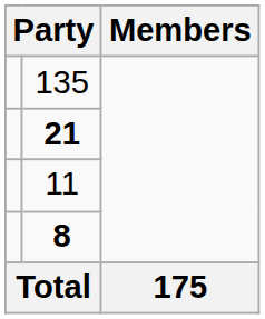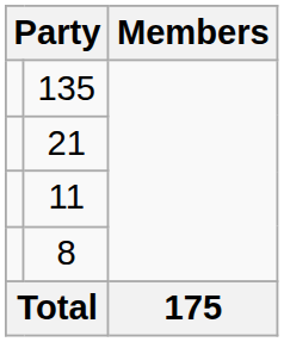21 | column 2: bold -> normal
8 | column 2: bold -> normal
